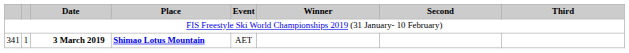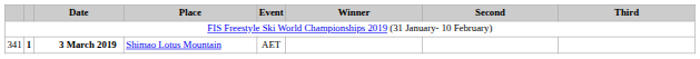341 | column 2: normal -> bold
341 | Place: bold -> normal
